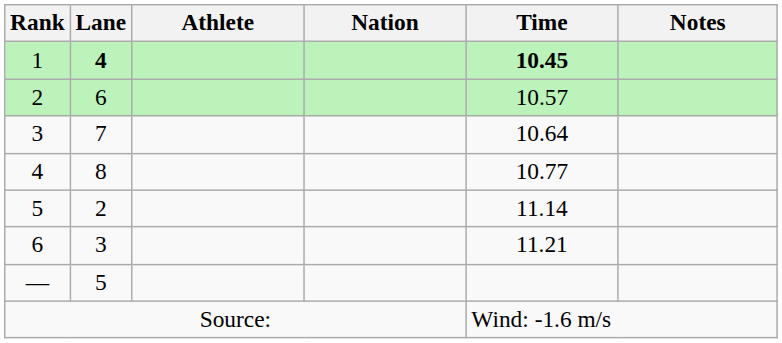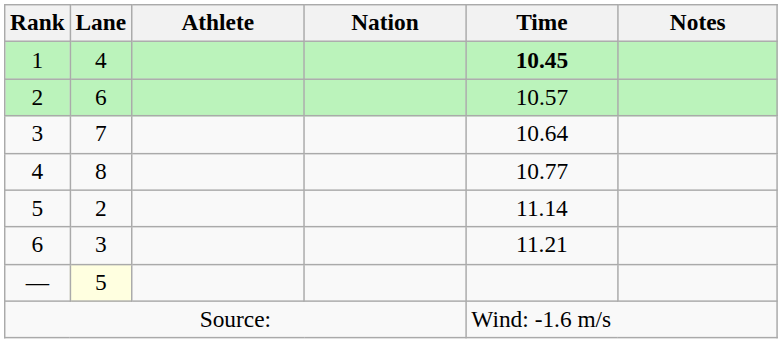1 | Lane: bold -> normal
— | Lane: no background -> lightyellow background
